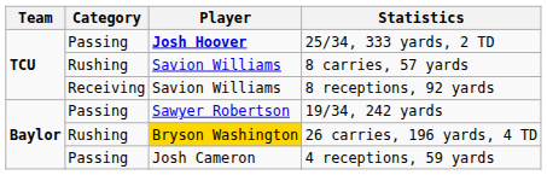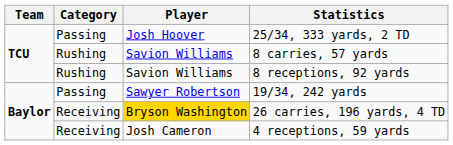25/34, 333 yards, 2 TD | Player: bold -> normal
8 receptions, 92 yards | Category: Receiving -> Rushing
26 carries, 196 yards, 4 TD | Category: Rushing -> Receiving
4 receptions, 59 yards | Category: Passing -> Receiving
